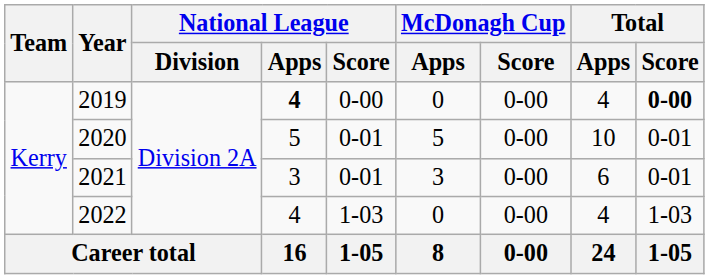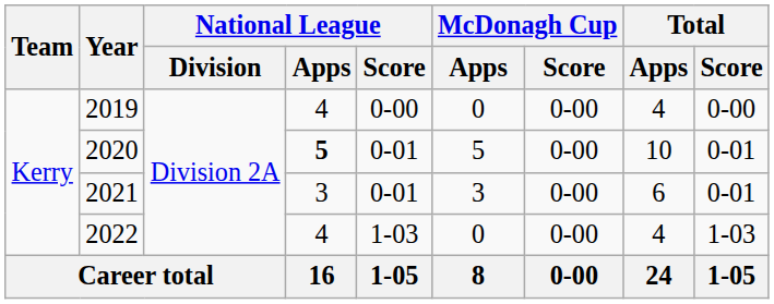2019 | National League / Apps: bold -> normal
2019 | Total / Score: bold -> normal
2020 | National League / Apps: normal -> bold
